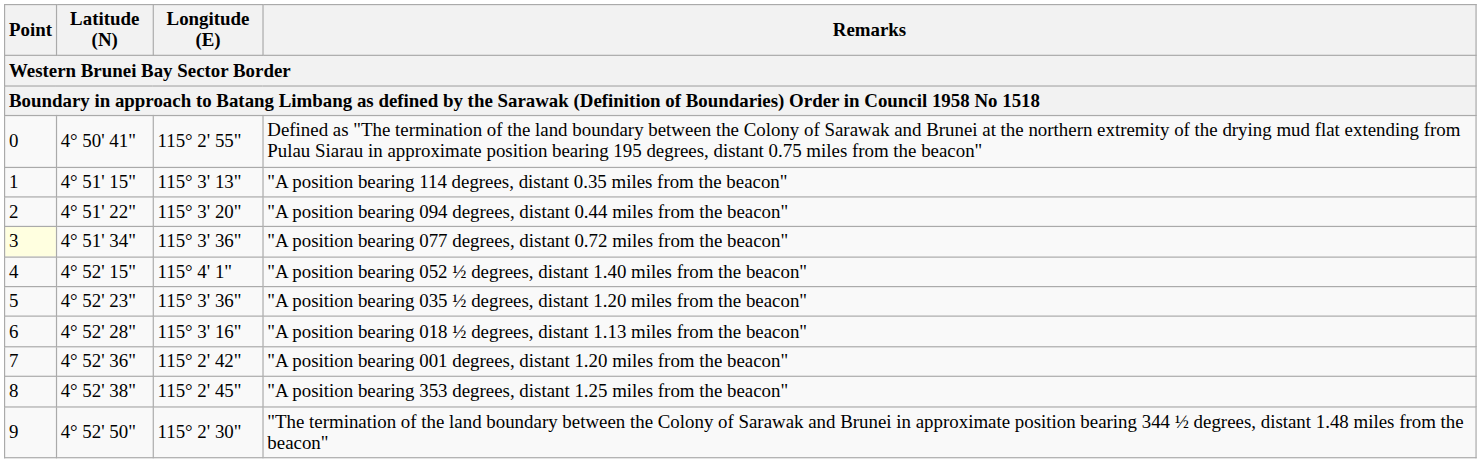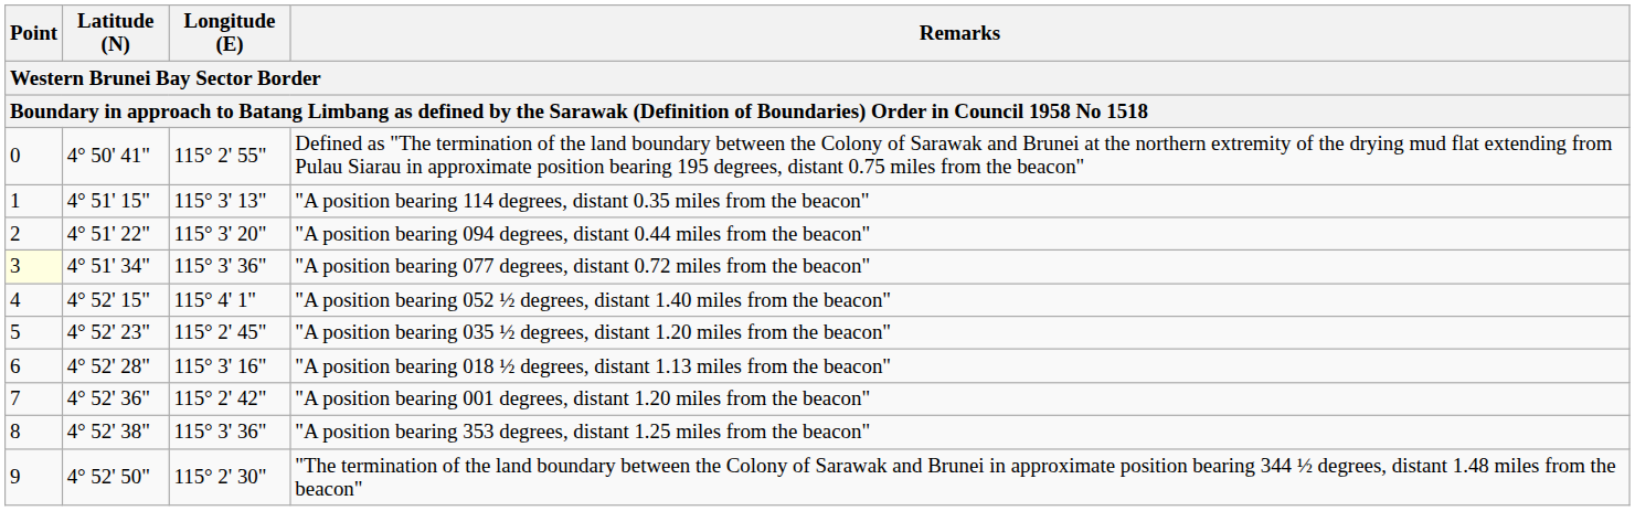row 9 | Longitude (E): 115° 3' 36" -> 115° 2' 45"
row 12 | Longitude (E): 115° 2' 45" -> 115° 3' 36"
